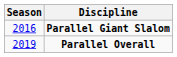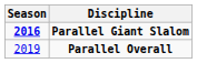Parallel Giant Slalom | Season: normal -> bold
